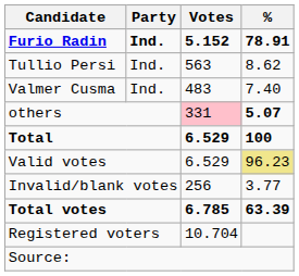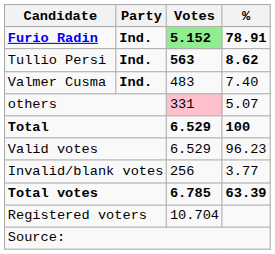Furio Radin | Votes: no background -> lightgreen background
Tullio Persi | Party: normal -> bold
Tullio Persi | Votes: normal -> bold
Tullio Persi | %: normal -> bold
Valmer Cusma | Party: normal -> bold
others | %: bold -> normal
Valid votes | %: khaki background -> no background
